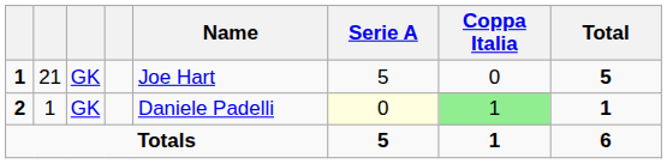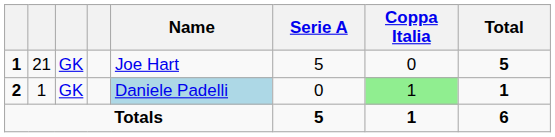2 | Name: no background -> lightblue background
2 | Serie A: lightyellow background -> no background
